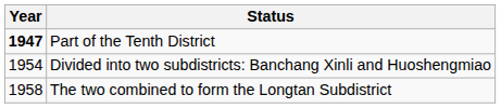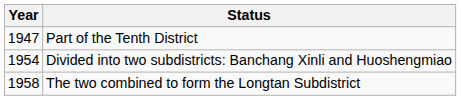Part of the Tenth District | Year: bold -> normal
